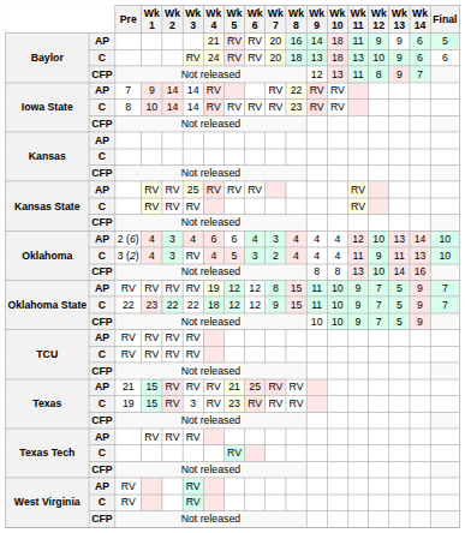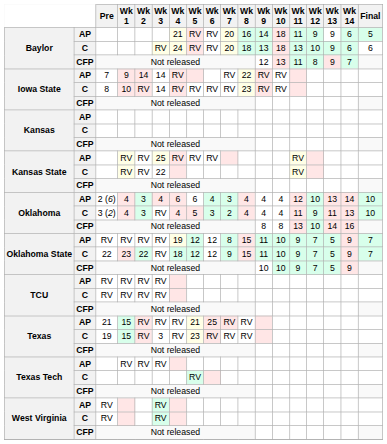Iowa State / C | Wk 2: 14 -> RV
Kansas State / C | Wk 3: RV -> 22
Oklahoma State / C | Wk 3: 22 -> RV
